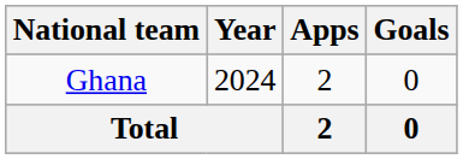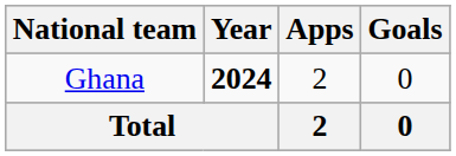Ghana | Year: normal -> bold
